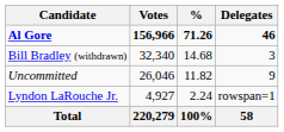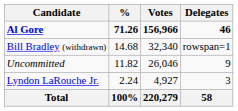columns swapped: Votes <-> %
Bill Bradley (withdrawn) | Delegates: 3 -> rowspan=1
Lyndon LaRouche Jr. | Delegates: rowspan=1 -> 3
